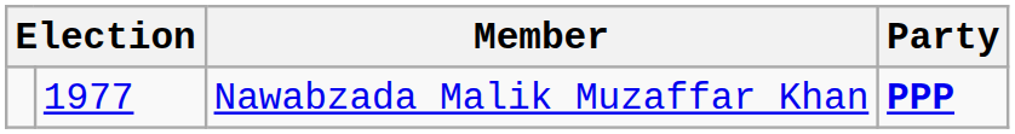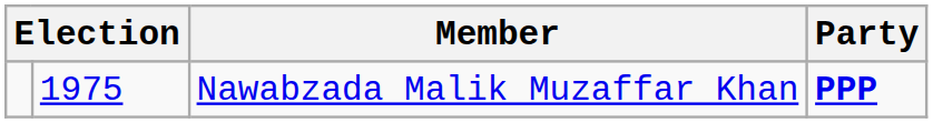Nawabzada Malik Muzaffar Khan | column 2: 1977 -> 1975
